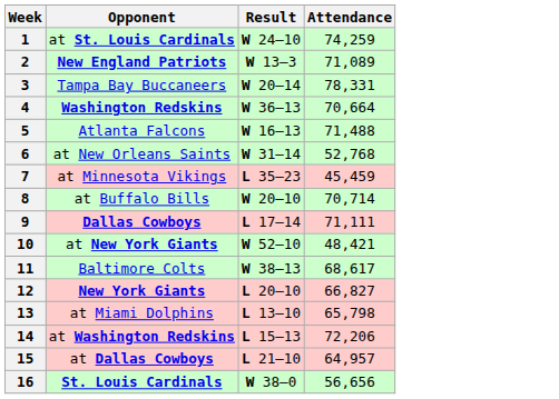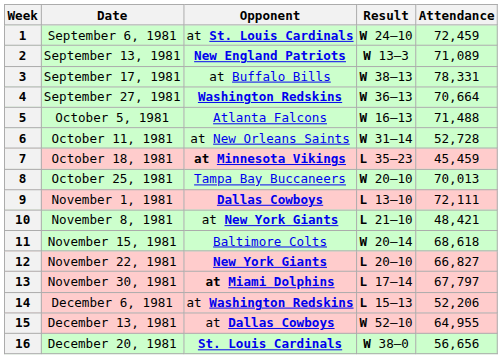+ column: Date | September 6, 1981 | September 13, 1981 | September 17, 1981 | September 27, 1981 | October 5, 1981 | October 11, 1981 | October 18, 1981 | October 25, 1981 | November 1, 1981 | November 8, 1981 | November 15, 1981 | November 22, 1981 | November 30, 1981 | December 6, 1981 | December 13, 1981 | December 20, 1981
1 | Attendance: 74,259 -> 72,459
3 | Opponent: Tampa Bay Buccaneers -> at Buffalo Bills
3 | Result: W 20–14 -> W 38–13
6 | Attendance: 52,768 -> 52,728
7 | Opponent: normal -> bold
8 | Opponent: at Buffalo Bills -> Tampa Bay Buccaneers
8 | Attendance: 70,714 -> 70,013
9 | Result: L 17–14 -> L 13–10
9 | Attendance: 71,111 -> 72,111
10 | Result: W 52–10 -> L 21–10
11 | Result: W 38–13 -> W 20–14
11 | Attendance: 68,617 -> 68,618
13 | Opponent: normal -> bold
13 | Result: L 13–10 -> L 17–14
13 | Attendance: 65,798 -> 67,797
14 | Attendance: 72,206 -> 52,206
15 | Result: L 21–10 -> W 52–10
15 | Attendance: 64,957 -> 64,955
